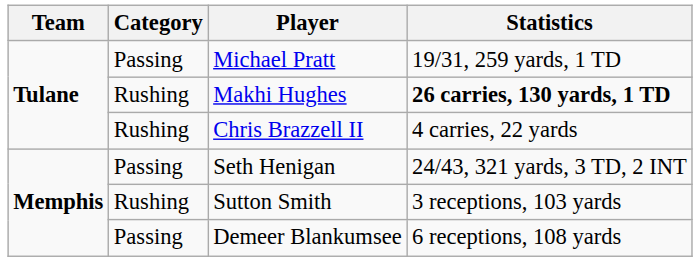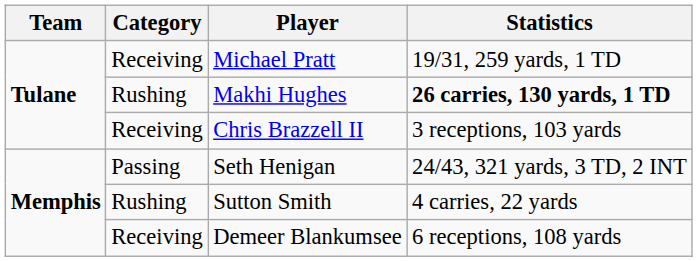Michael Pratt | Category: Passing -> Receiving
Chris Brazzell II | Category: Rushing -> Receiving
Chris Brazzell II | Statistics: 4 carries, 22 yards -> 3 receptions, 103 yards
Sutton Smith | Statistics: 3 receptions, 103 yards -> 4 carries, 22 yards
Demeer Blankumsee | Category: Passing -> Receiving
